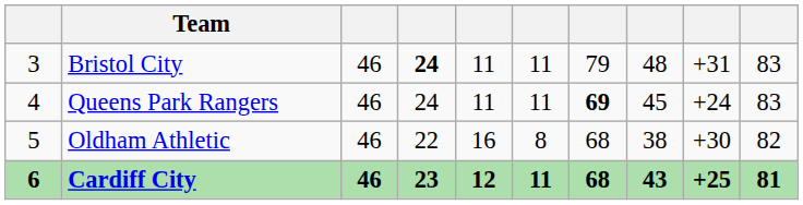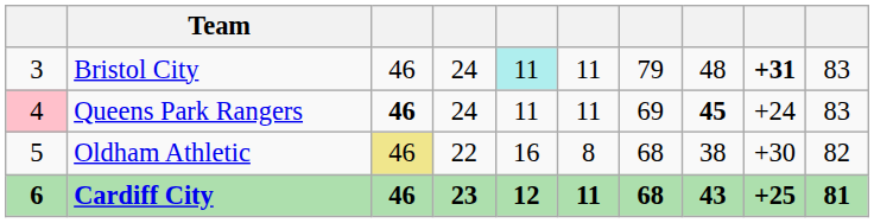Bristol City | column 4: bold -> normal
Bristol City | column 5: no background -> paleturquoise background
Bristol City | column 9: normal -> bold
Queens Park Rangers | column 1: no background -> pink background
Queens Park Rangers | column 3: normal -> bold
Queens Park Rangers | column 7: bold -> normal
Queens Park Rangers | column 8: normal -> bold
Oldham Athletic | column 3: no background -> khaki background
